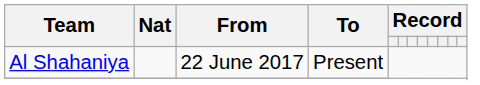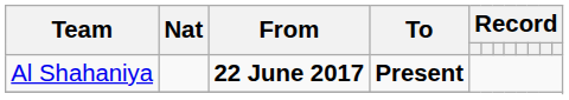Al Shahaniya | From: normal -> bold
Al Shahaniya | To: normal -> bold
